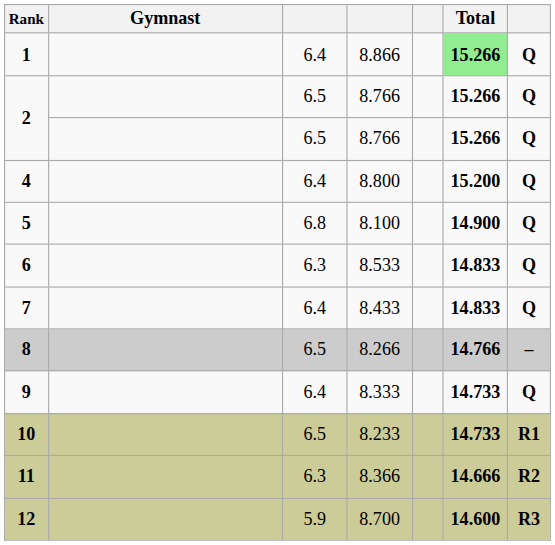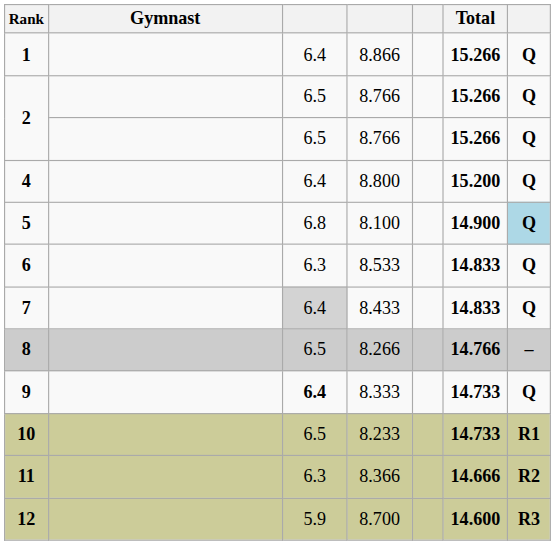1 | Total: lightgreen background -> no background
5 | column 7: no background -> lightblue background
7 | column 3: no background -> lightgrey background
9 | column 3: normal -> bold
